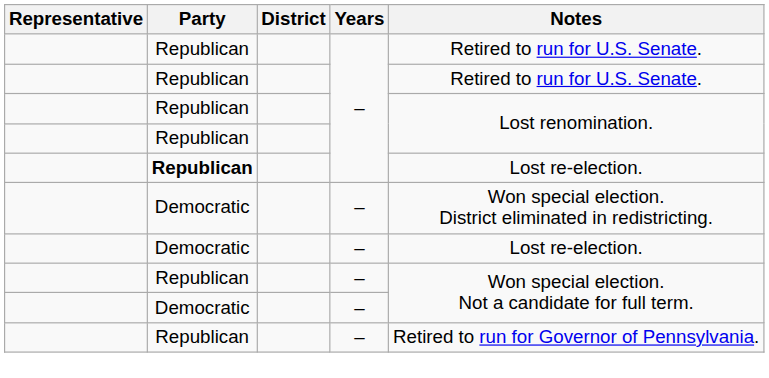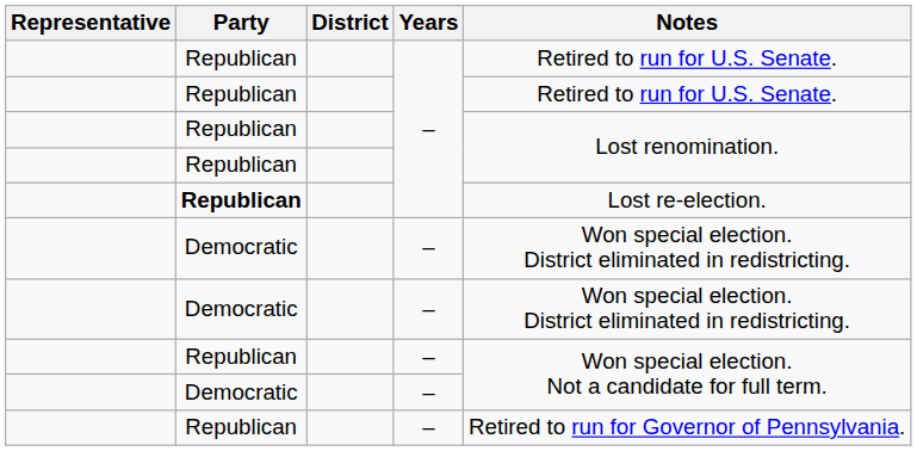row 8 | Notes: Lost re-election. -> Won special election. District eliminated in redistricting.
